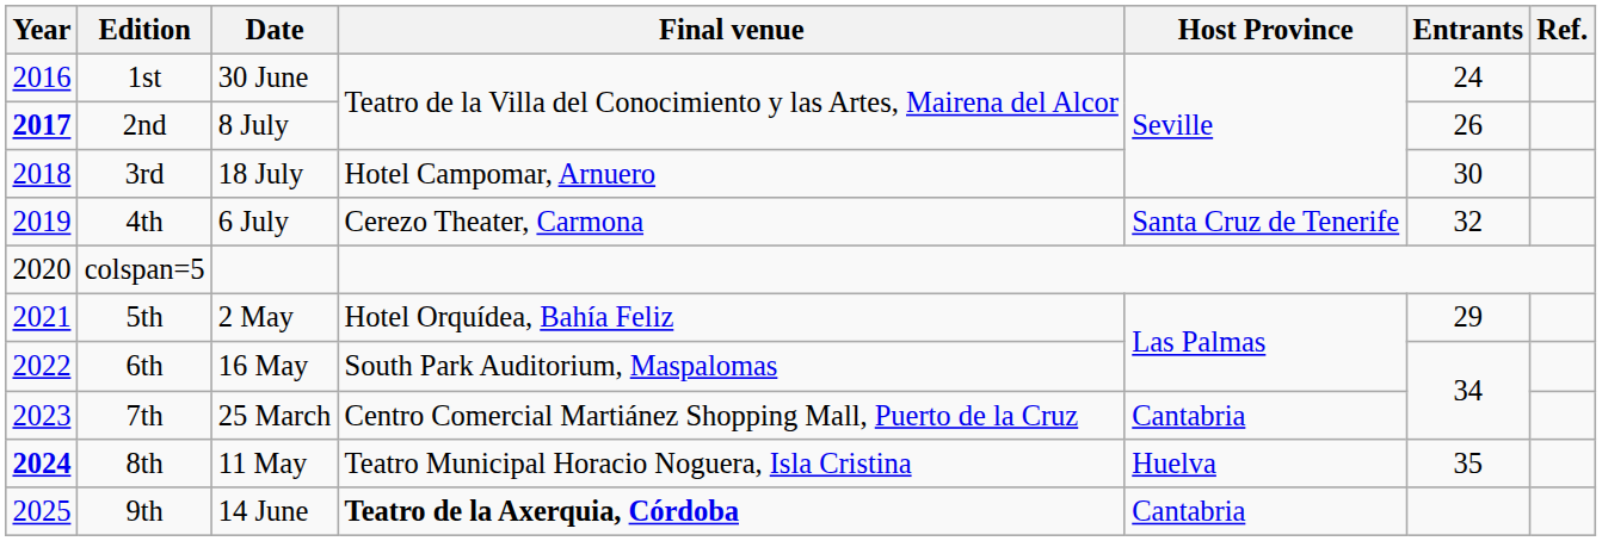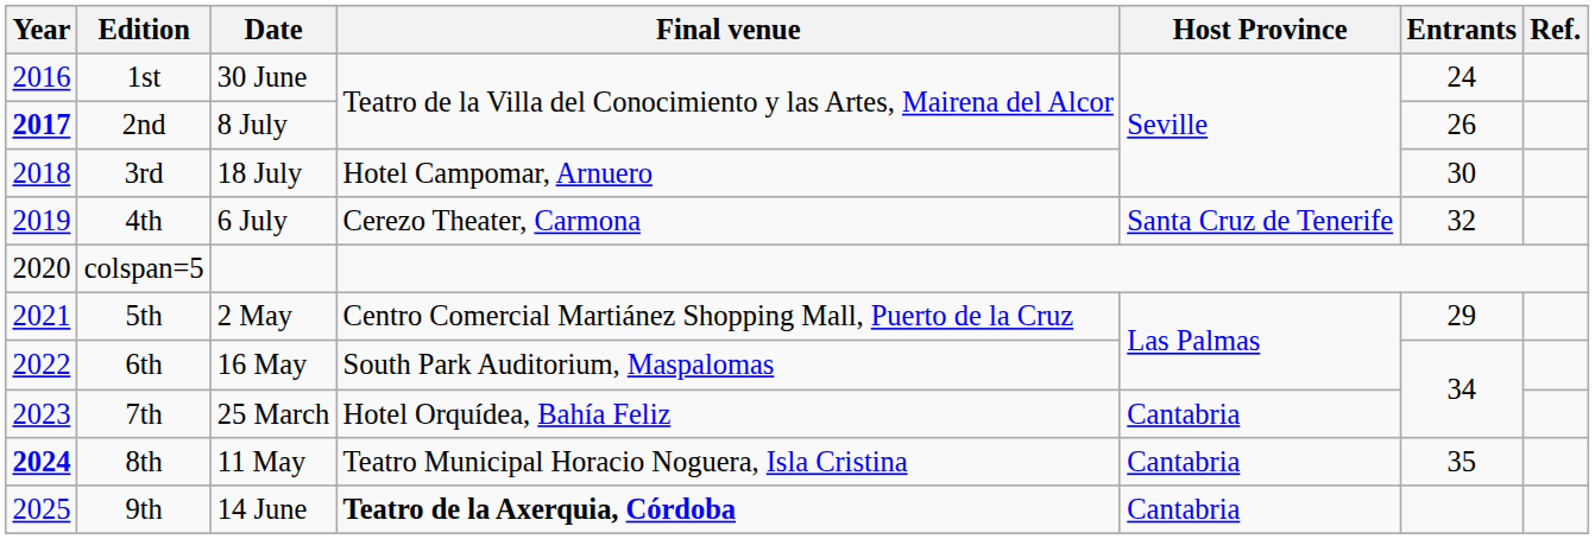5th | Final venue: Hotel Orquídea, Bahía Feliz -> Centro Comercial Martiánez Shopping Mall, Puerto de la Cruz
7th | Final venue: Centro Comercial Martiánez Shopping Mall, Puerto de la Cruz -> Hotel Orquídea, Bahía Feliz
8th | Host Province: Huelva -> Cantabria
